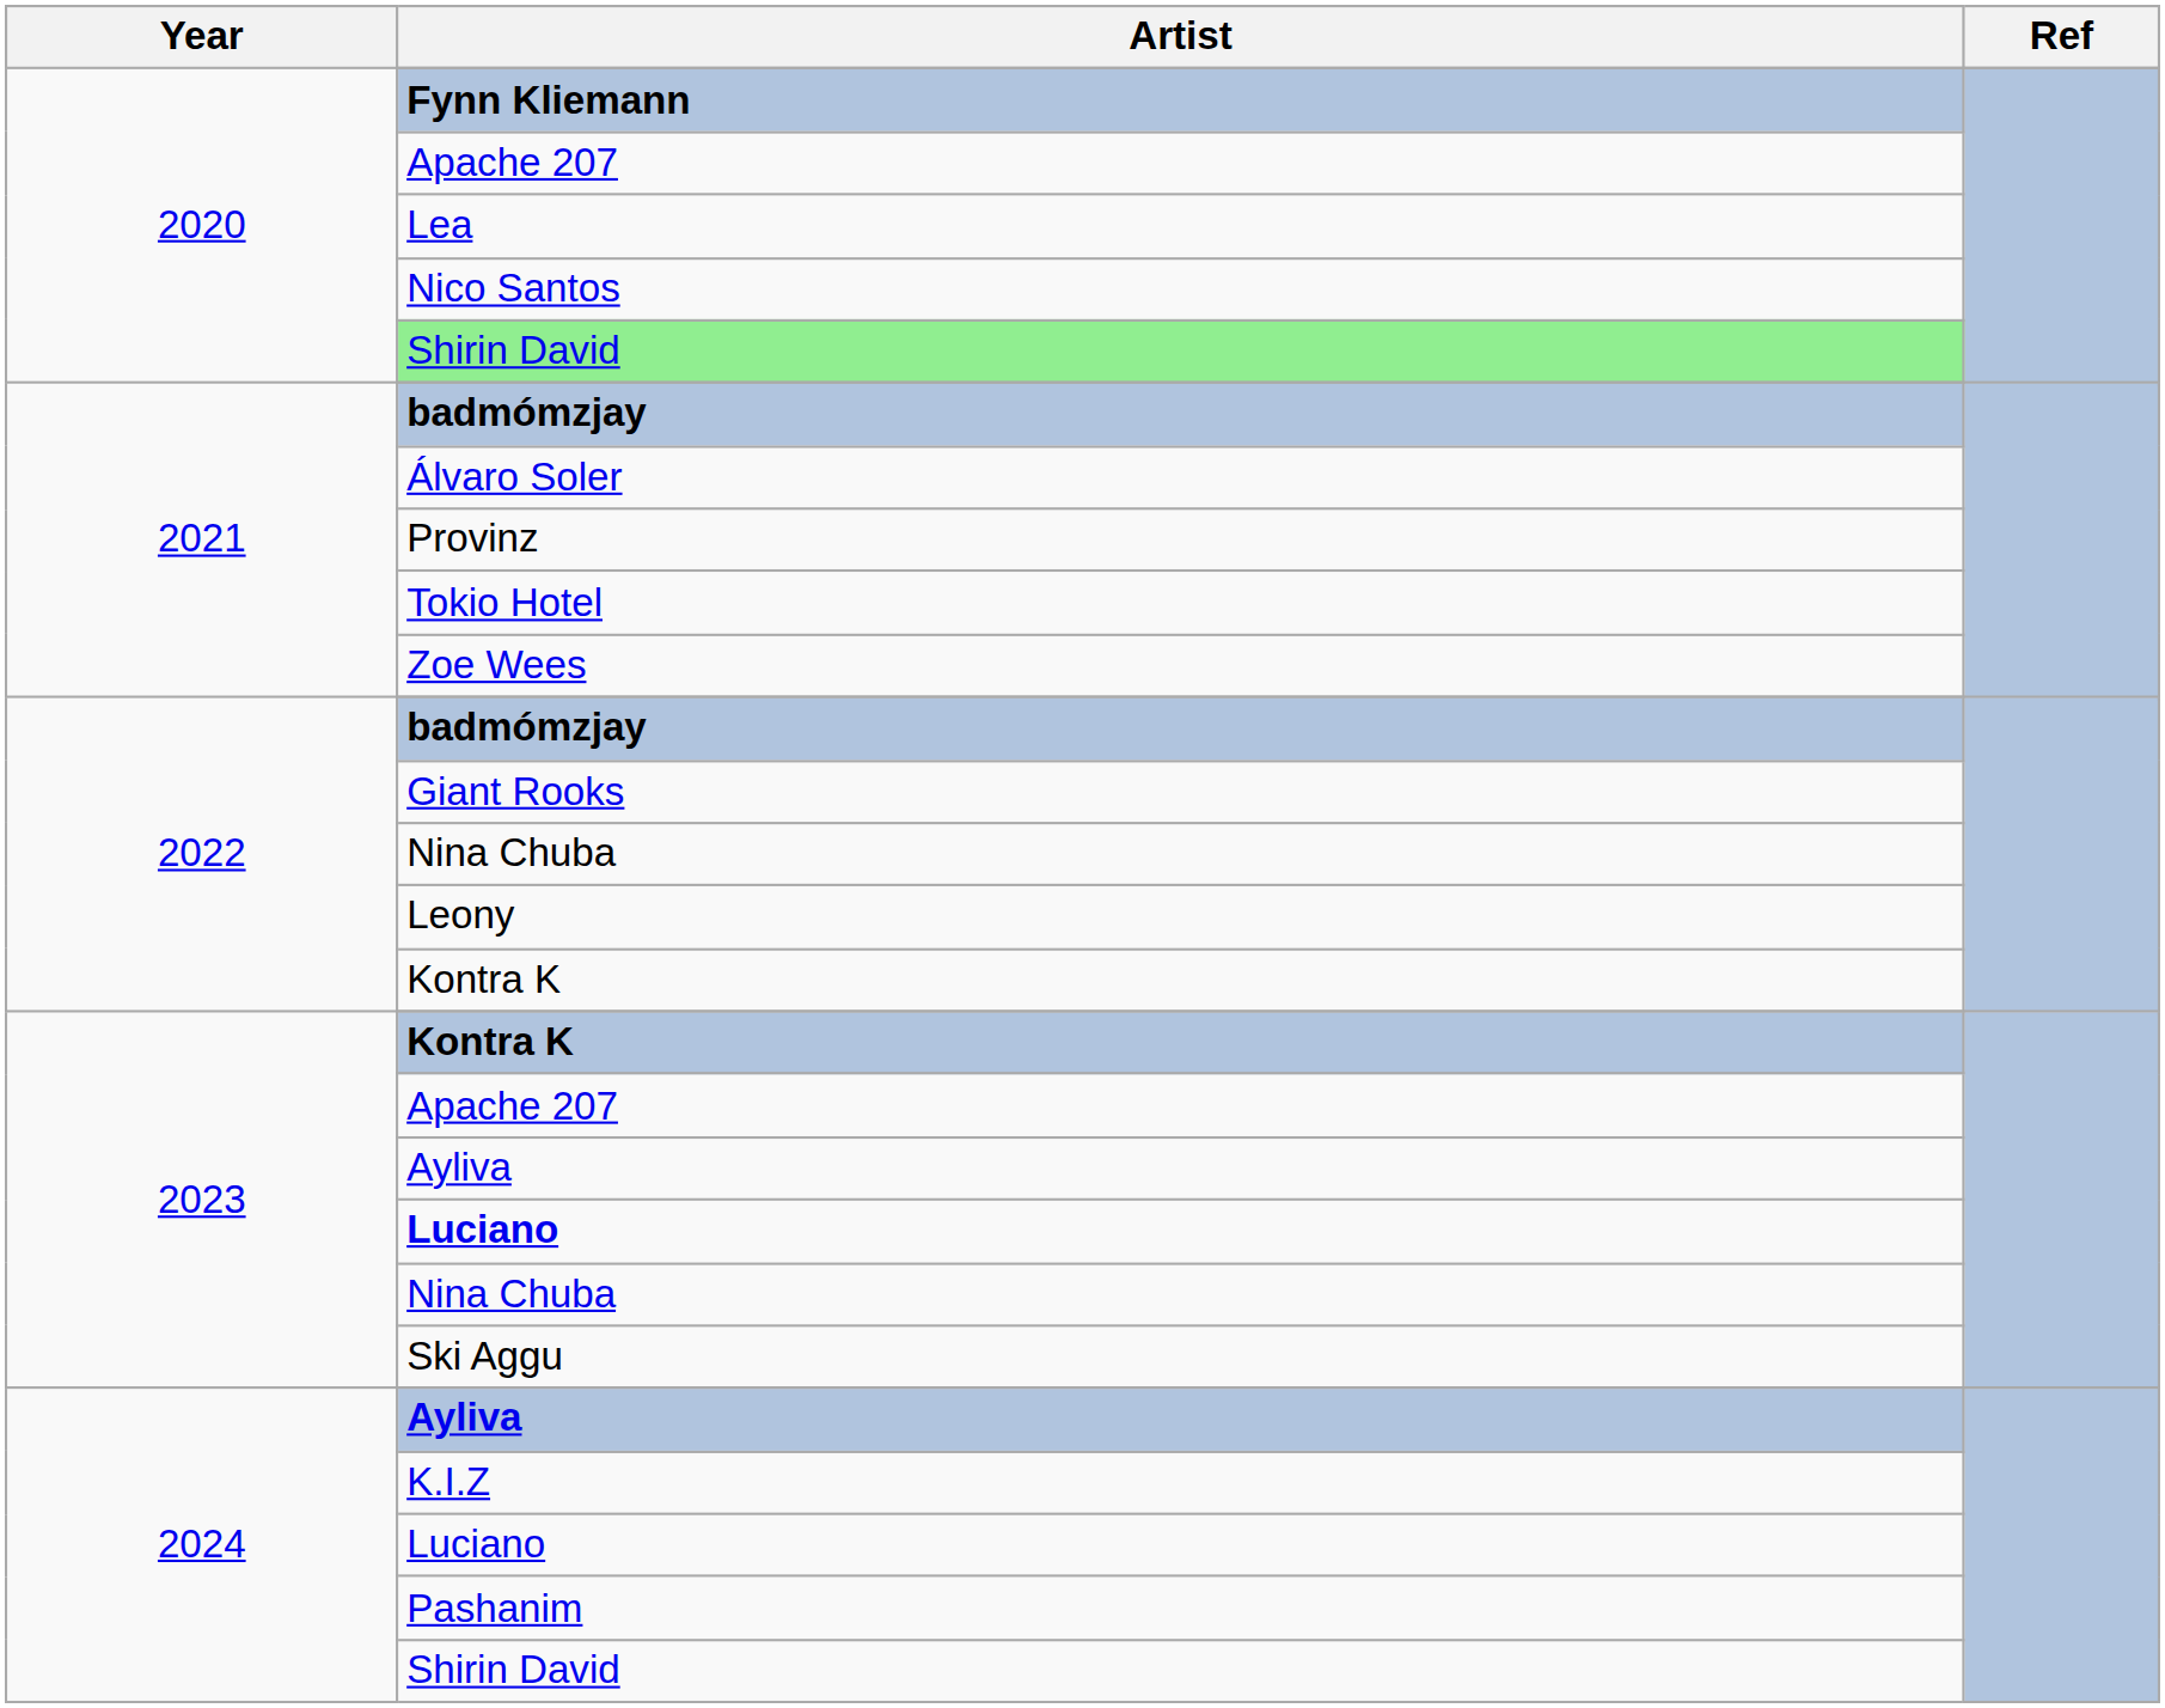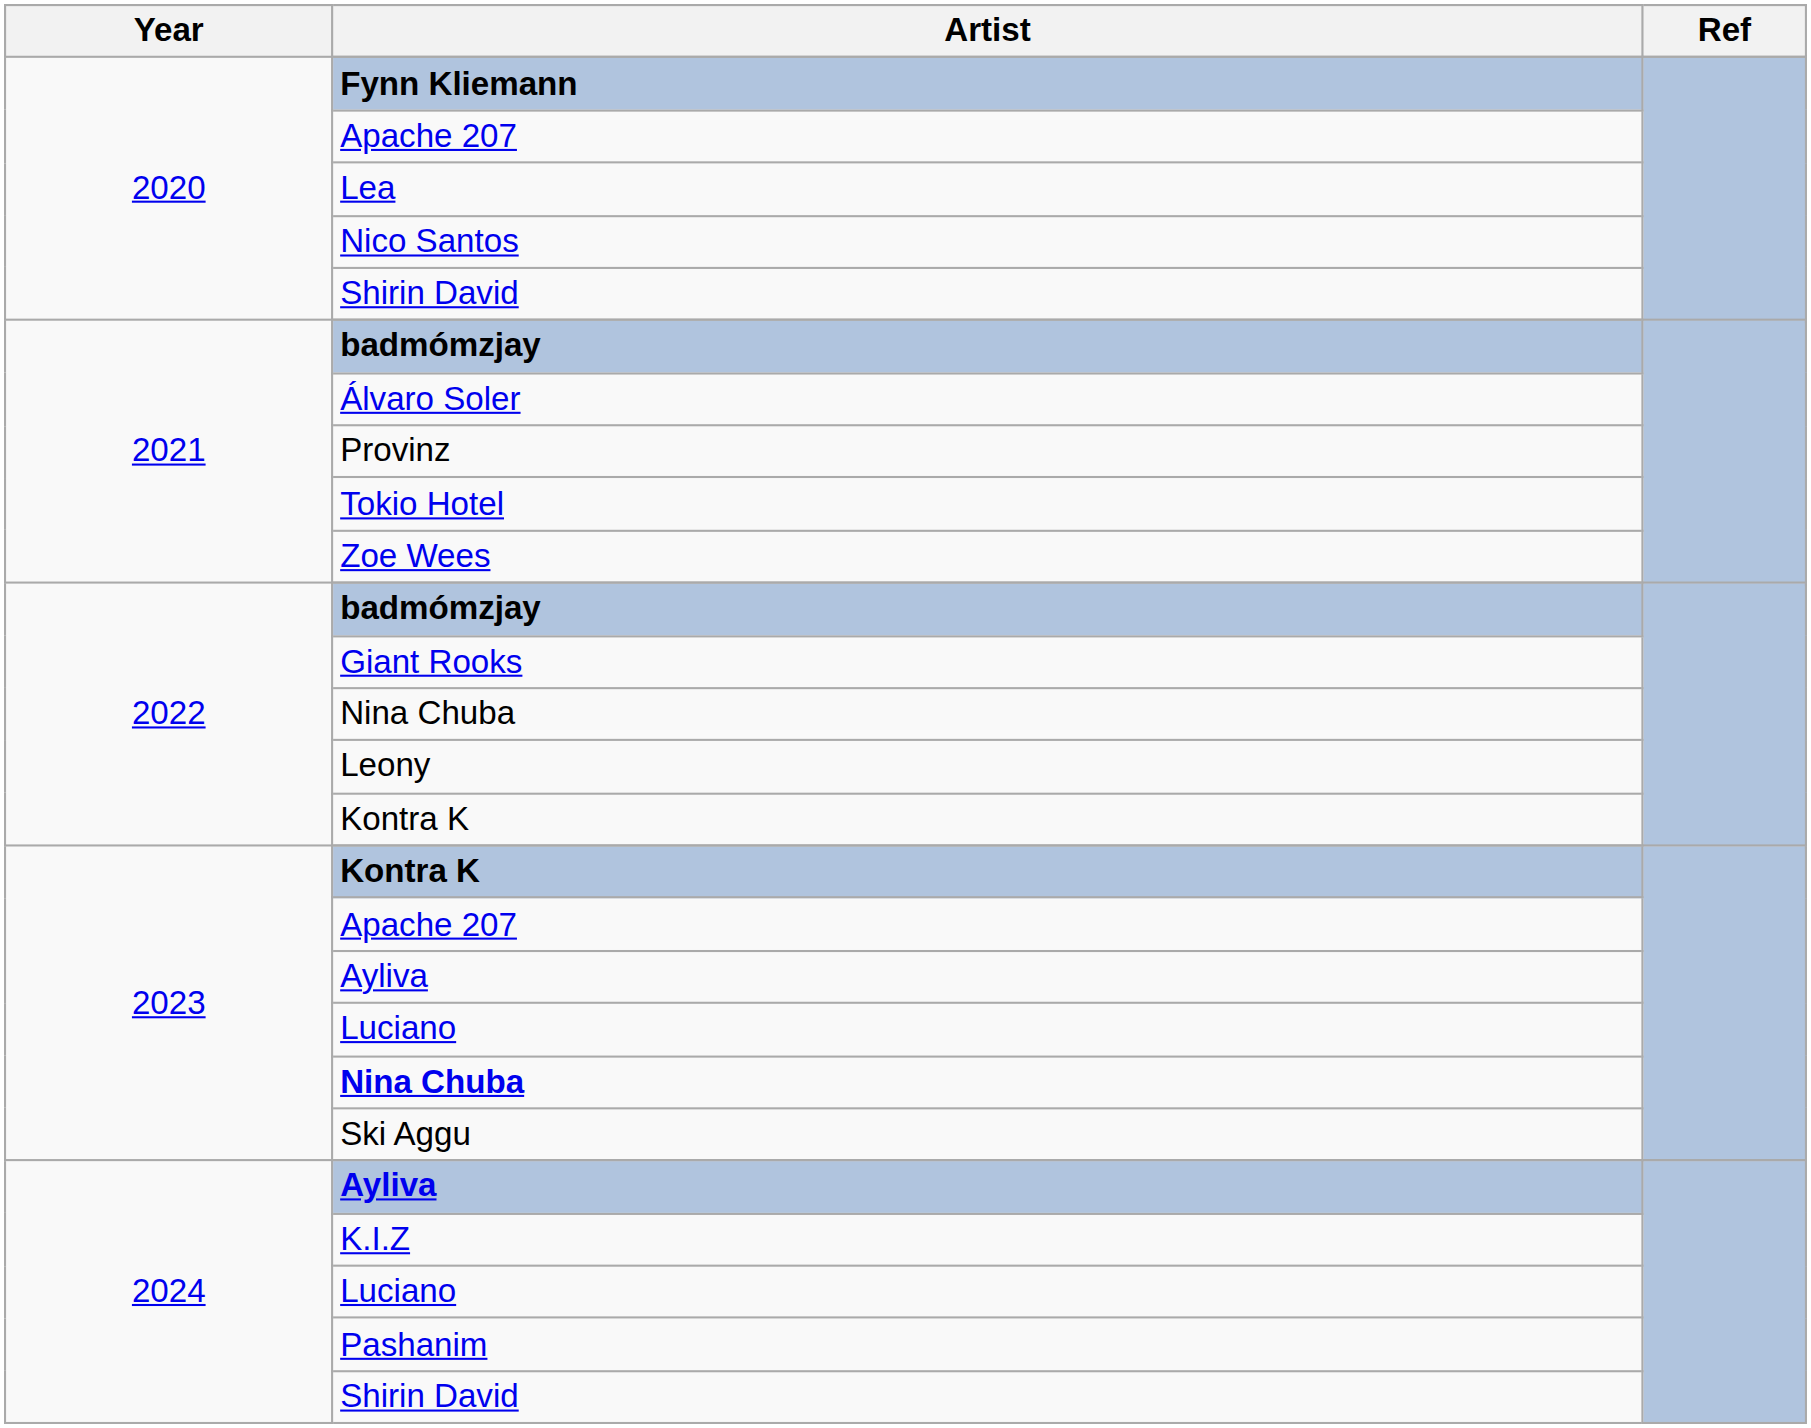2020 / Shirin David | Artist: lightgreen background -> no background
2023 / Luciano | Artist: bold -> normal
2023 / Nina Chuba | Artist: normal -> bold
